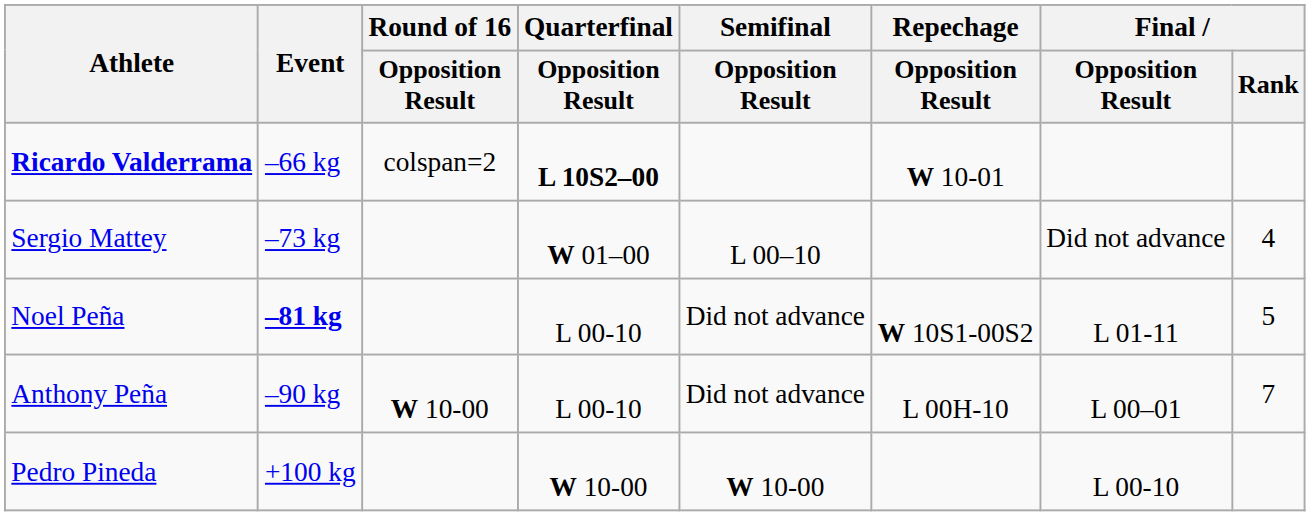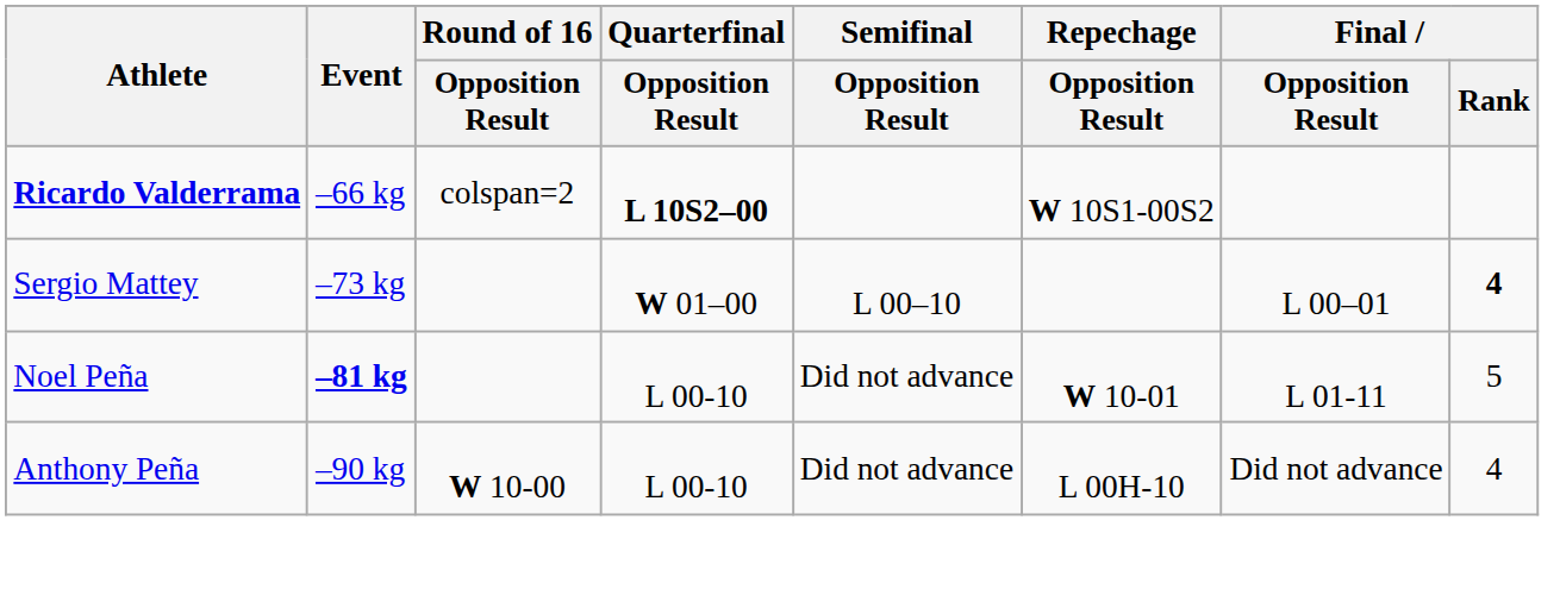Ricardo Valderrama | Repechage / Opposition Result: W 10-01 -> W 10S1-00S2
Sergio Mattey | Final / Opposition Result: Did not advance -> L 00–01
Sergio Mattey | Final / Rank: normal -> bold
Noel Peña | Repechage / Opposition Result: W 10S1-00S2 -> W 10-01
Anthony Peña | Final / Opposition Result: L 00–01 -> Did not advance
Anthony Peña | Final / Rank: 7 -> 4
- row: Pedro Pineda | +100 kg | W 10-00 | W 10-00 | L 00-10
